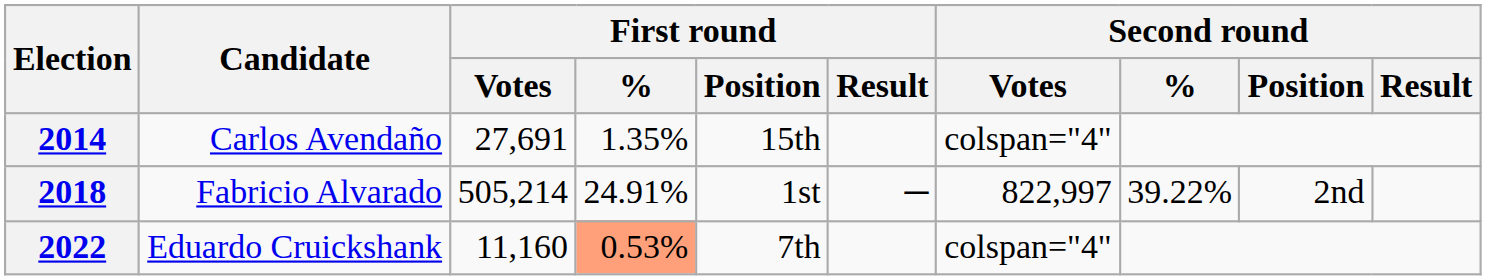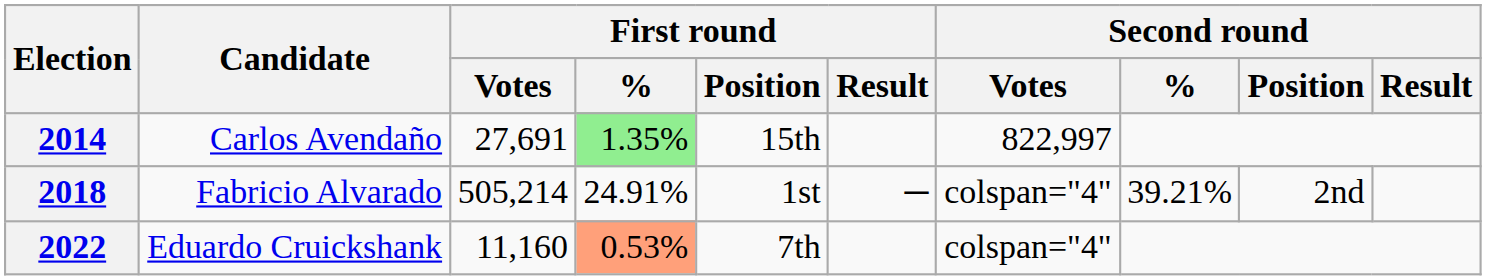2014 | First round / %: no background -> lightgreen background
2014 | Second round / Votes: colspan="4" -> 822,997
2018 | Second round / Votes: 822,997 -> colspan="4"
2018 | Second round / %: 39.22% -> 39.21%
